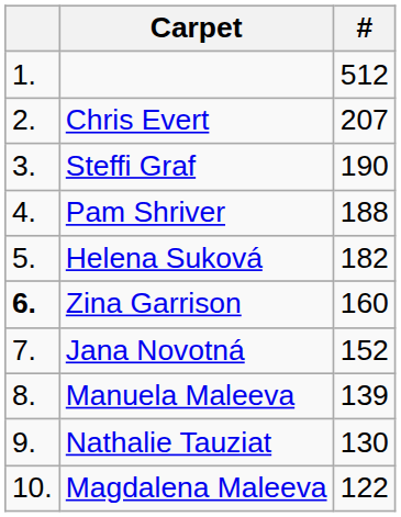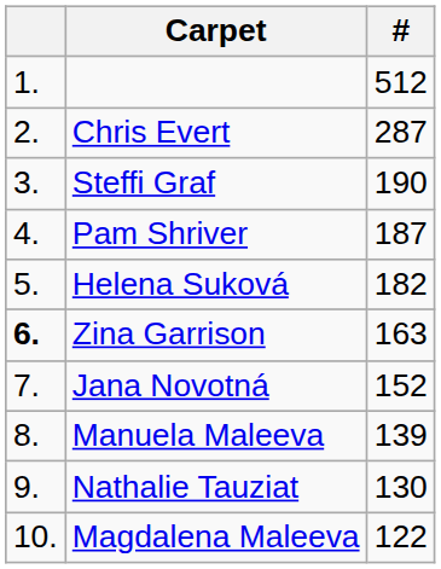Chris Evert | #: 207 -> 287
Pam Shriver | #: 188 -> 187
Zina Garrison | #: 160 -> 163
